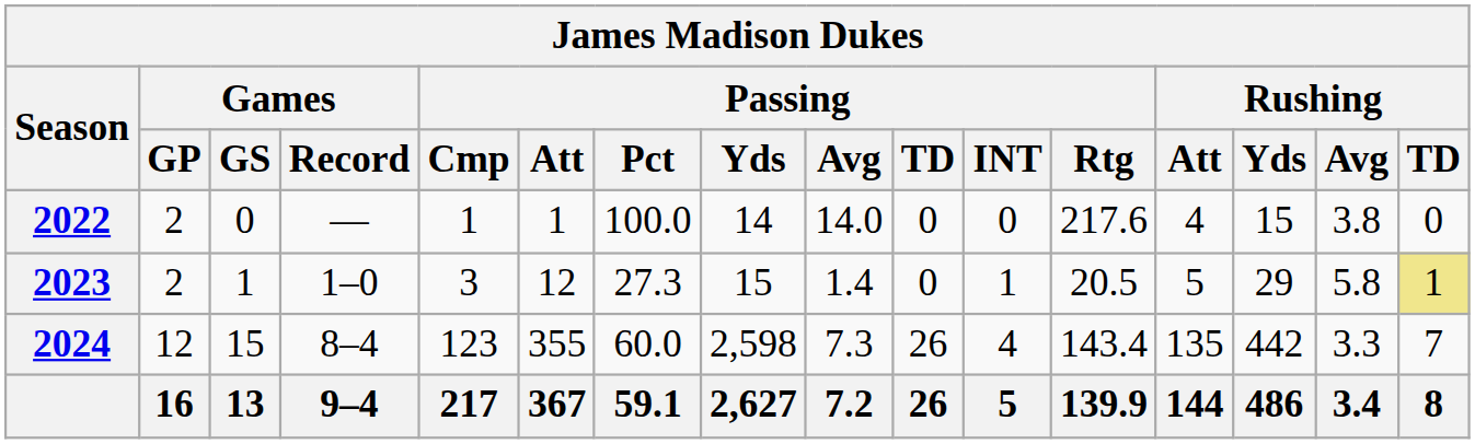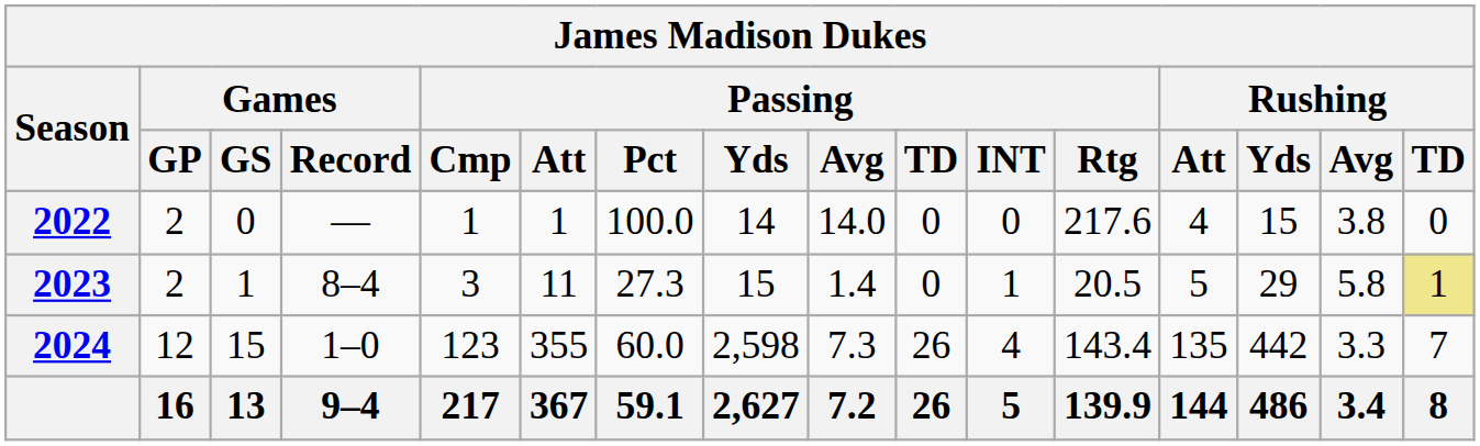2023 | Games / Record: 1–0 -> 8–4
2023 | Passing / Att: 12 -> 11
2024 | Games / Record: 8–4 -> 1–0
